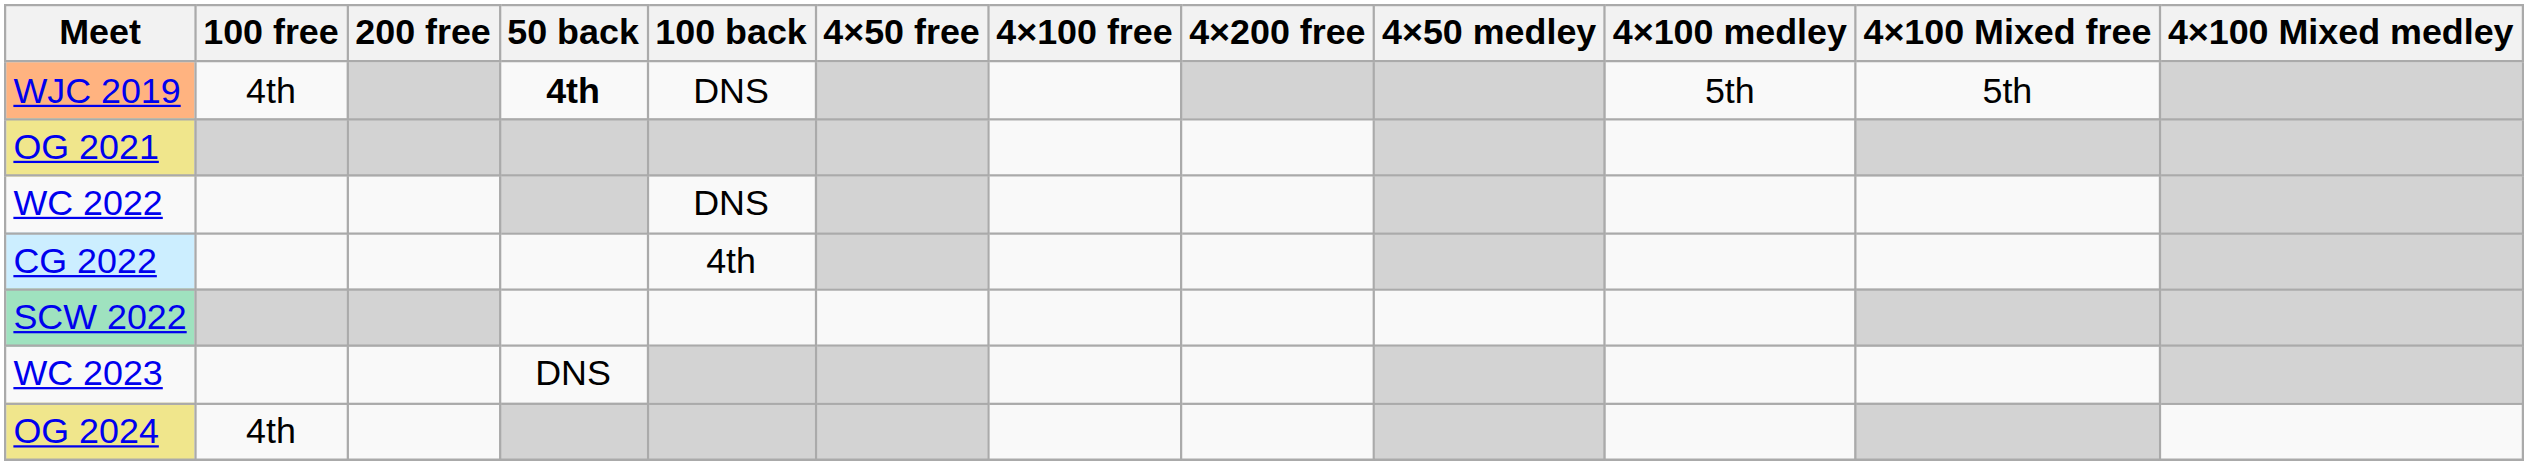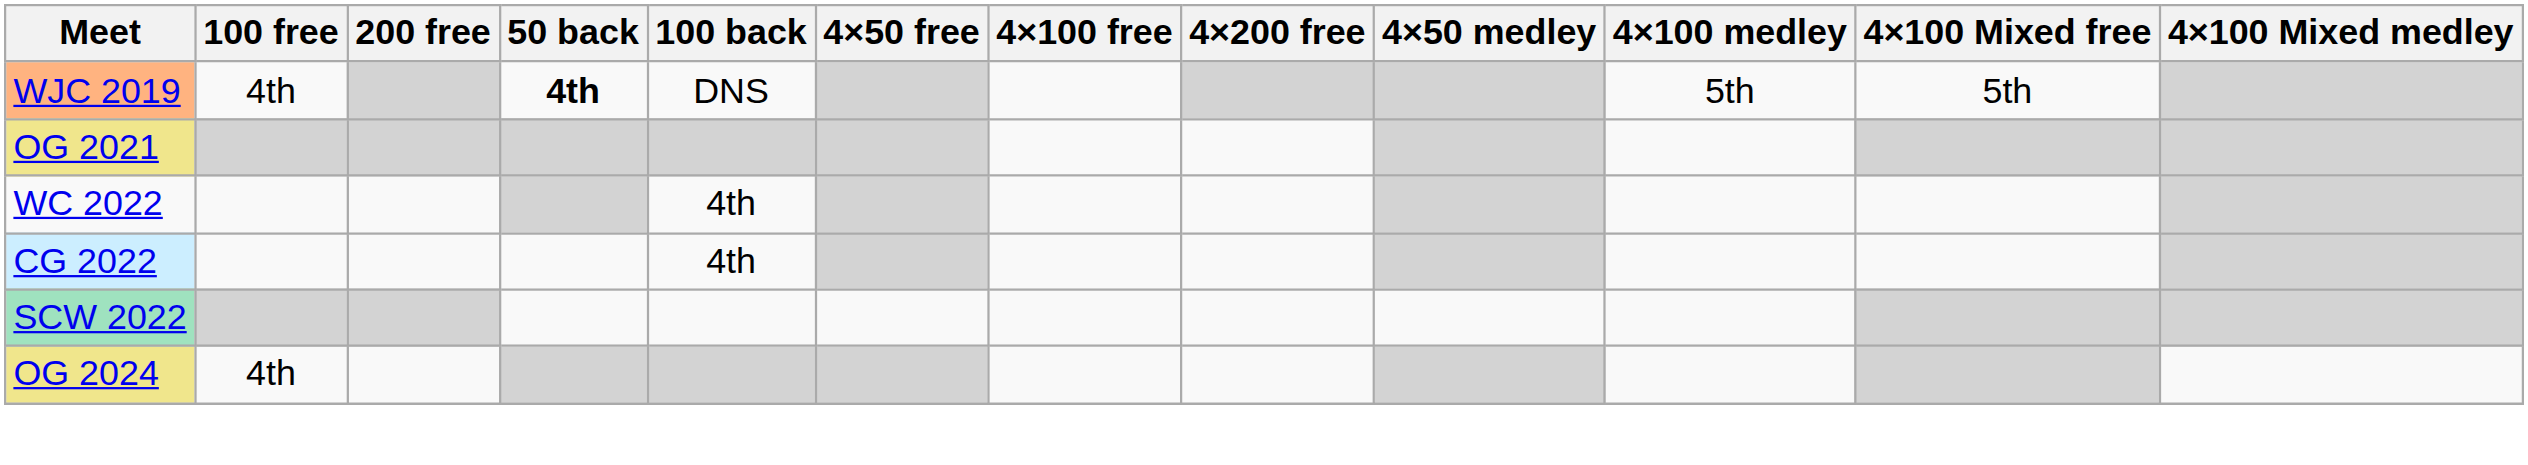WC 2022 | 100 back: DNS -> 4th
- row: WC 2023 | DNS
